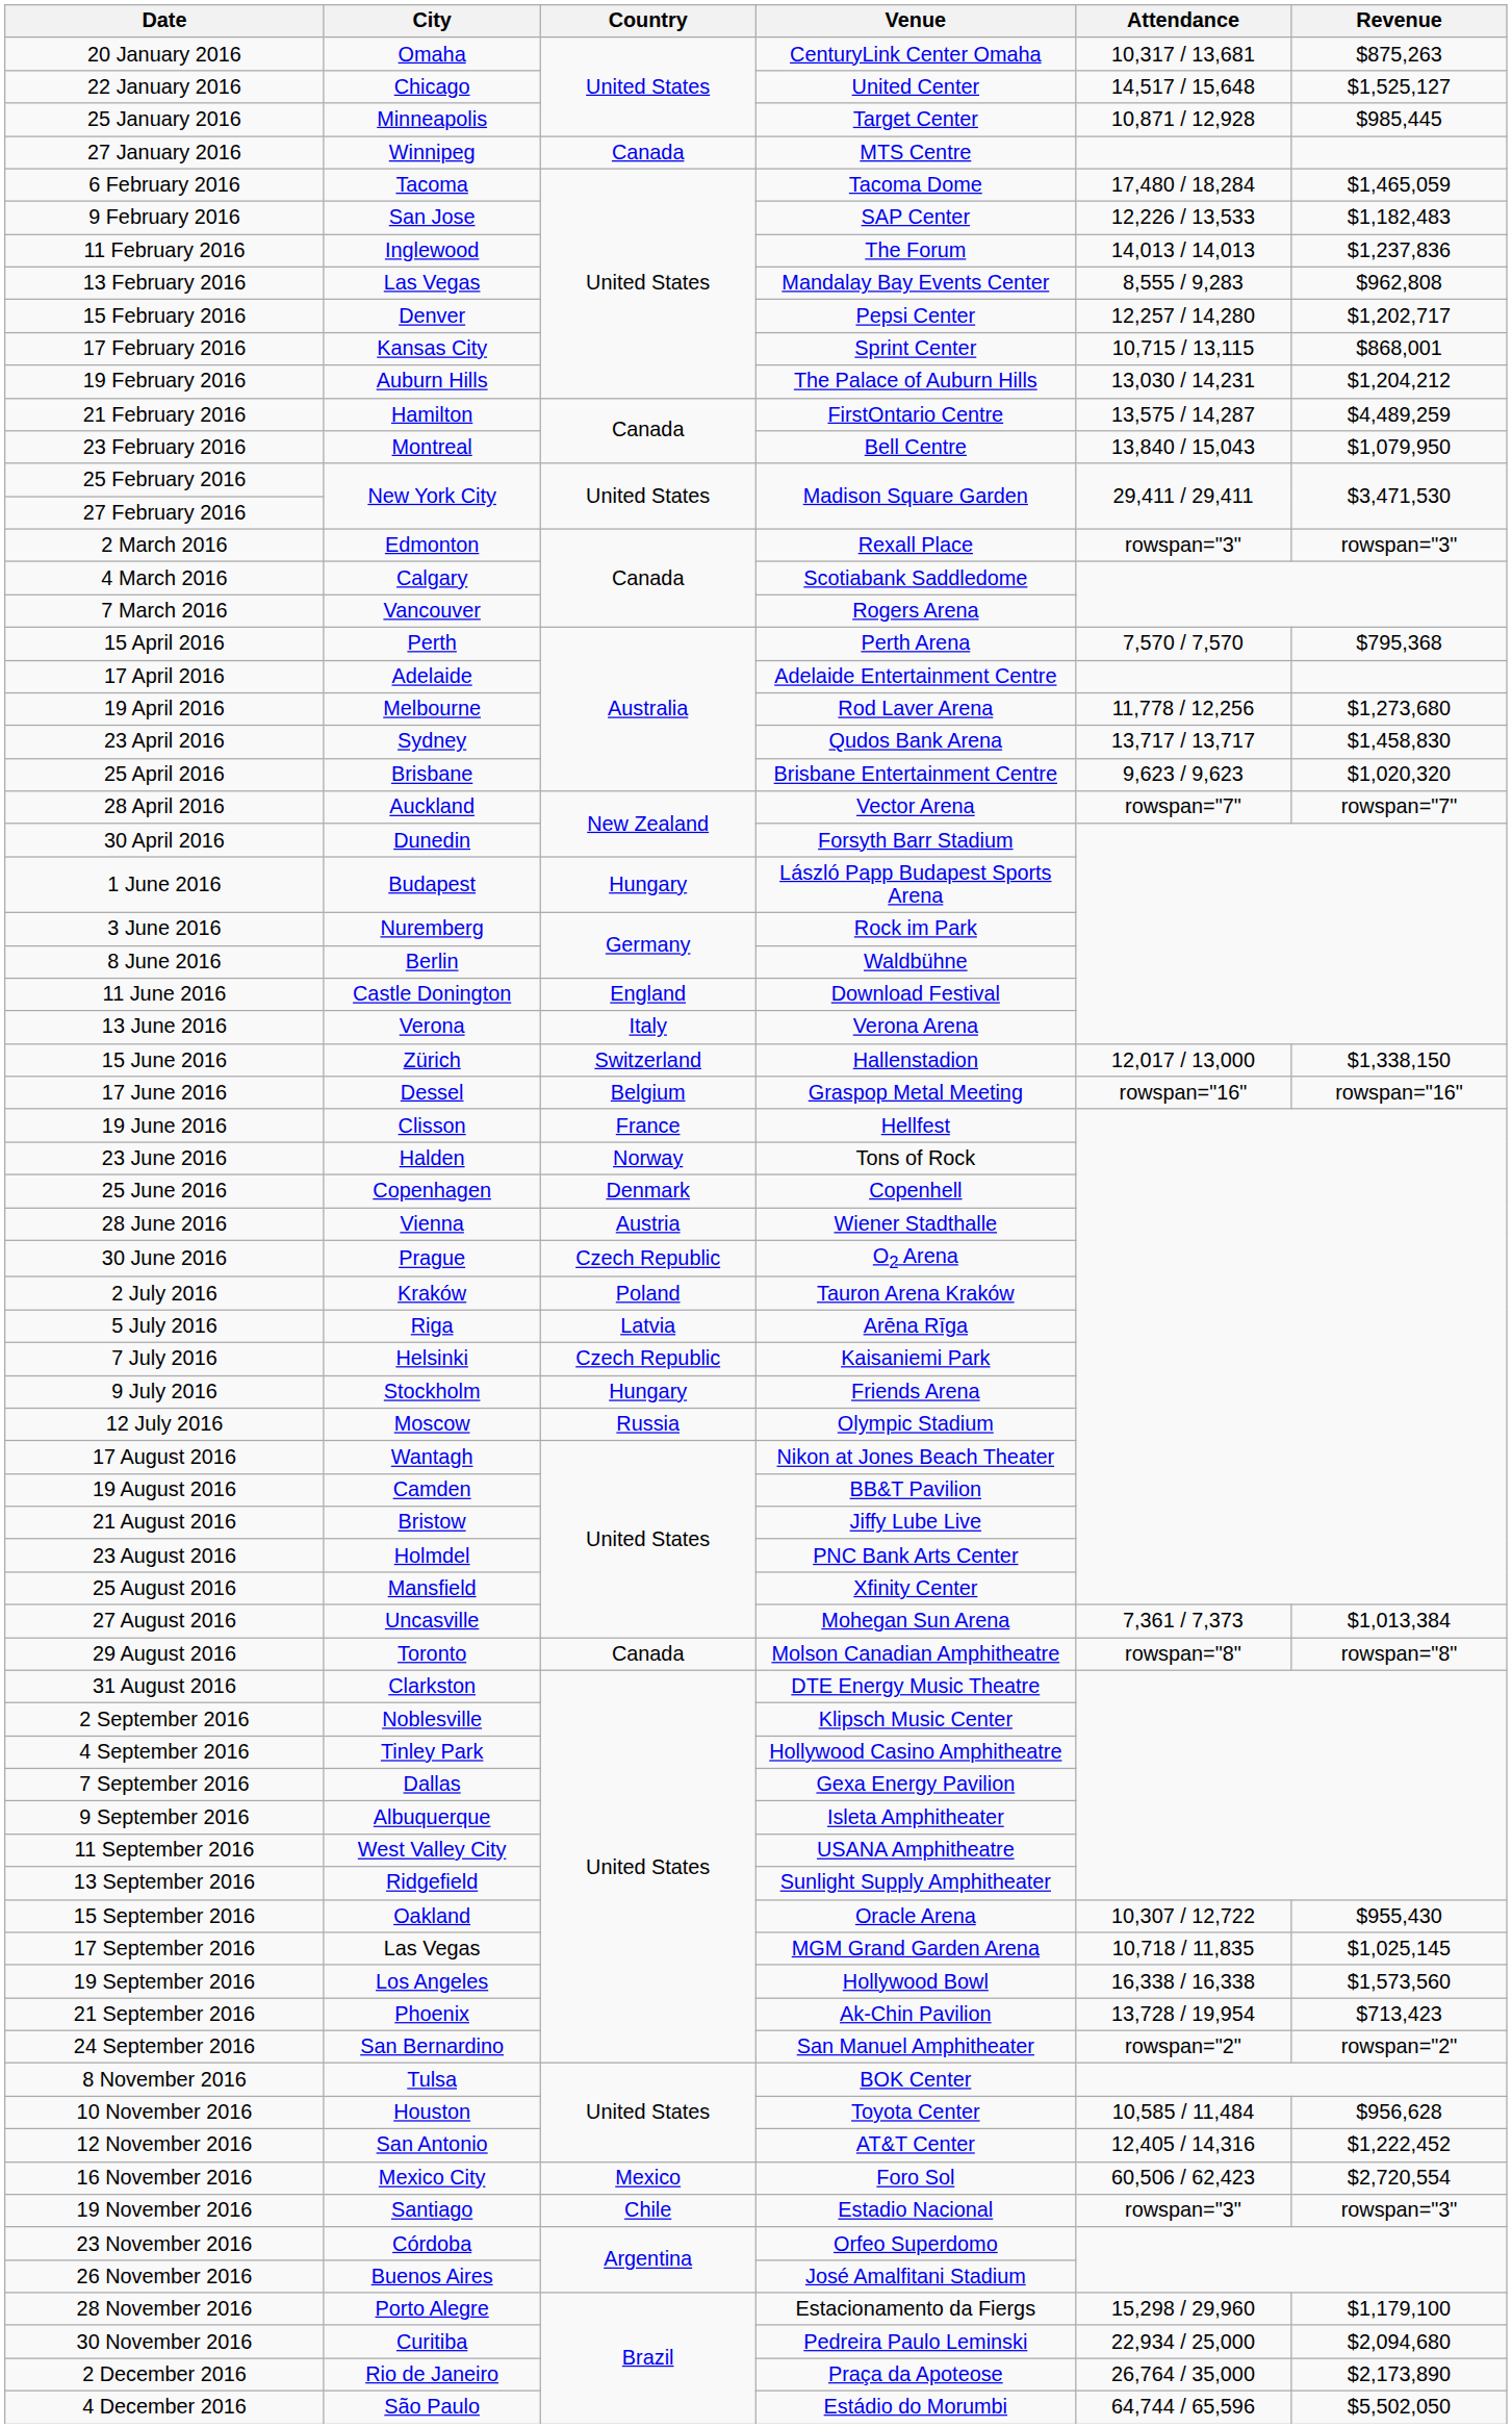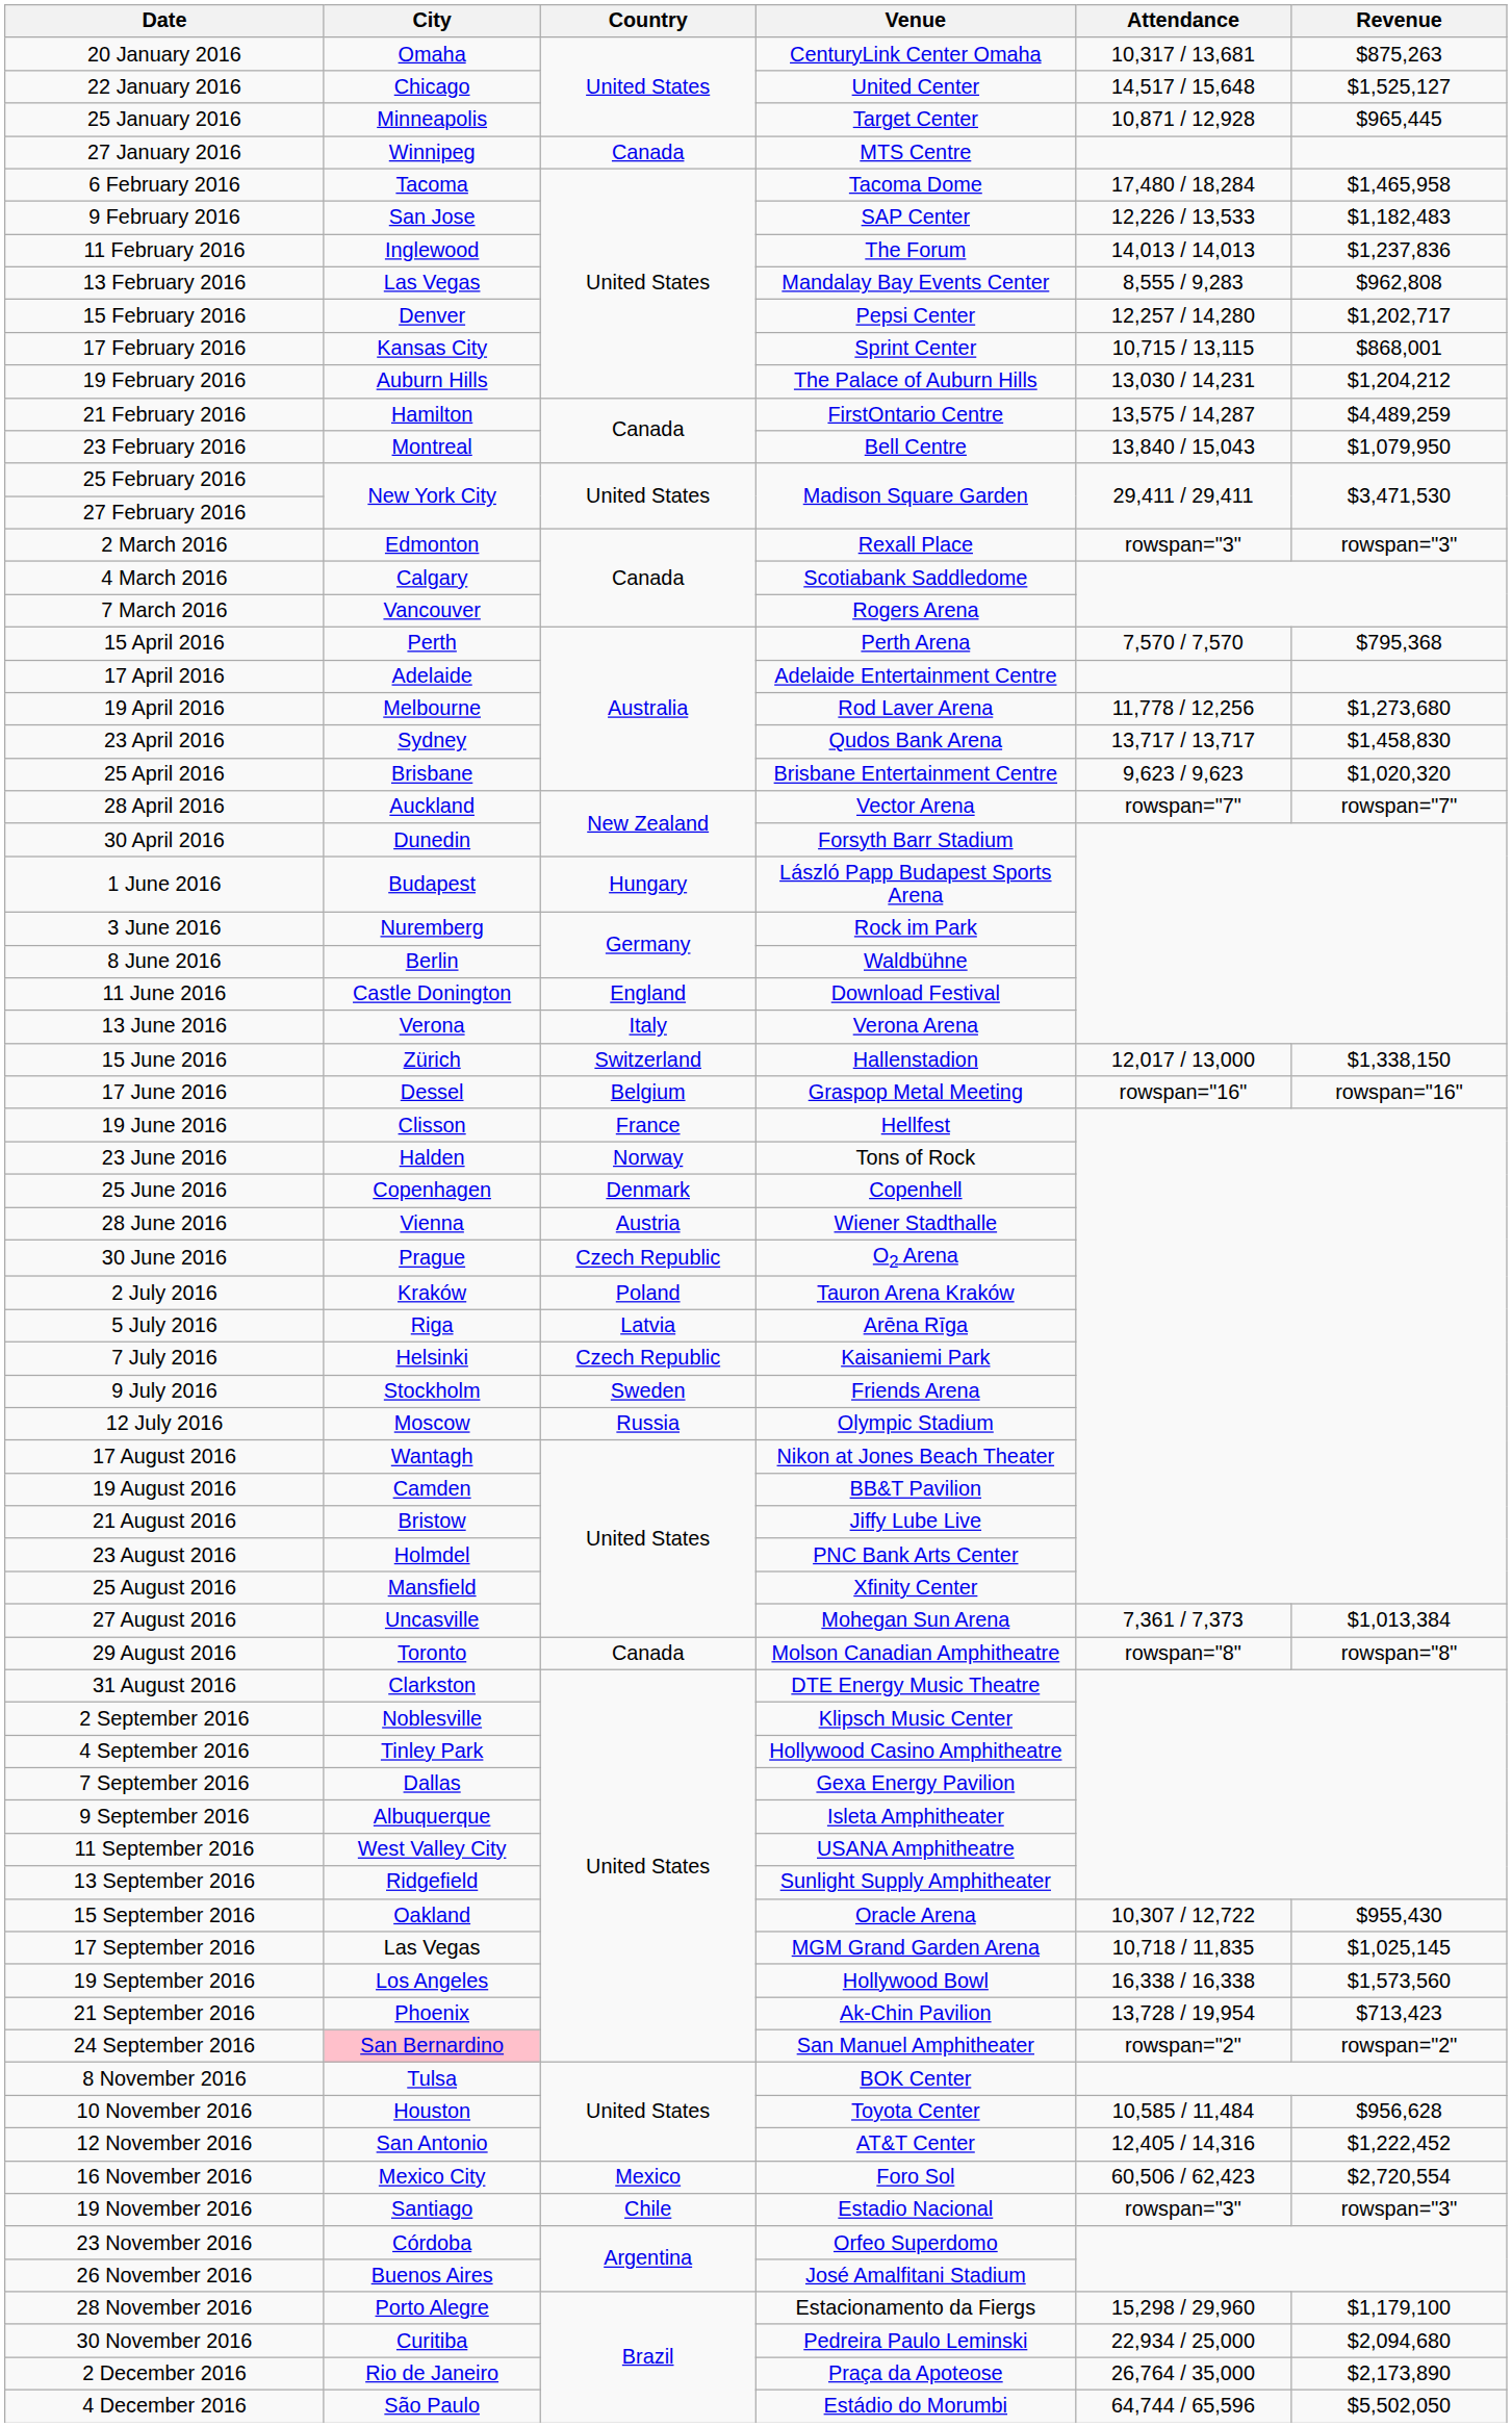25 January 2016 | Revenue: $985,445 -> $965,445
6 February 2016 | Revenue: $1,465,059 -> $1,465,958
9 July 2016 | Country: Hungary -> Sweden
24 September 2016 | City: no background -> pink background
